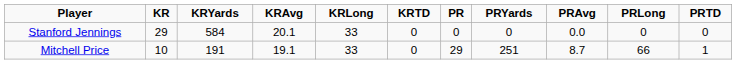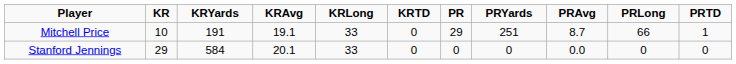rows swapped: Stanford Jennings <-> Mitchell Price
